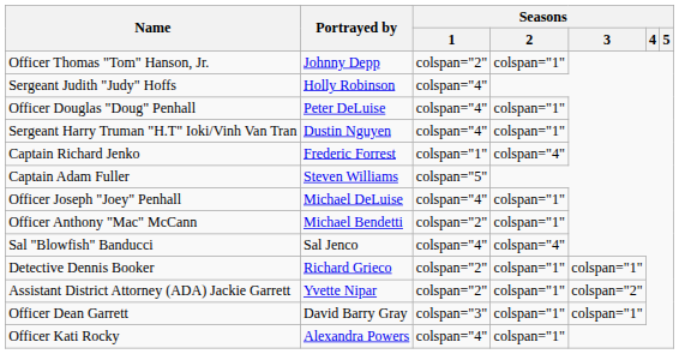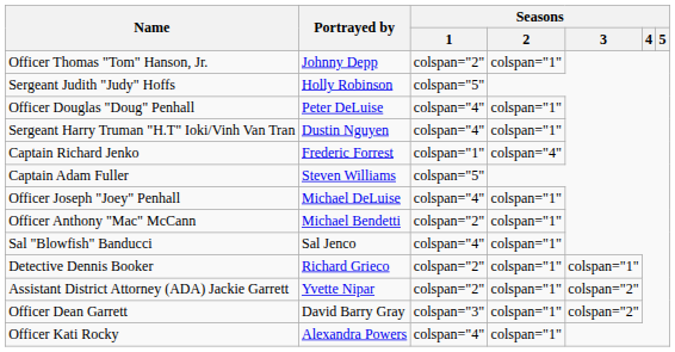Sergeant Judith "Judy" Hoffs | Seasons / 1: colspan="4" -> colspan="5"
Sal "Blowfish" Banducci | Seasons / 2: colspan="4" -> colspan="1"
Officer Dean Garrett | Seasons / 3: colspan="1" -> colspan="2"
